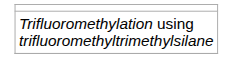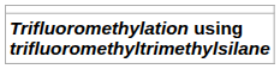row 2 | column 1: normal -> bold
